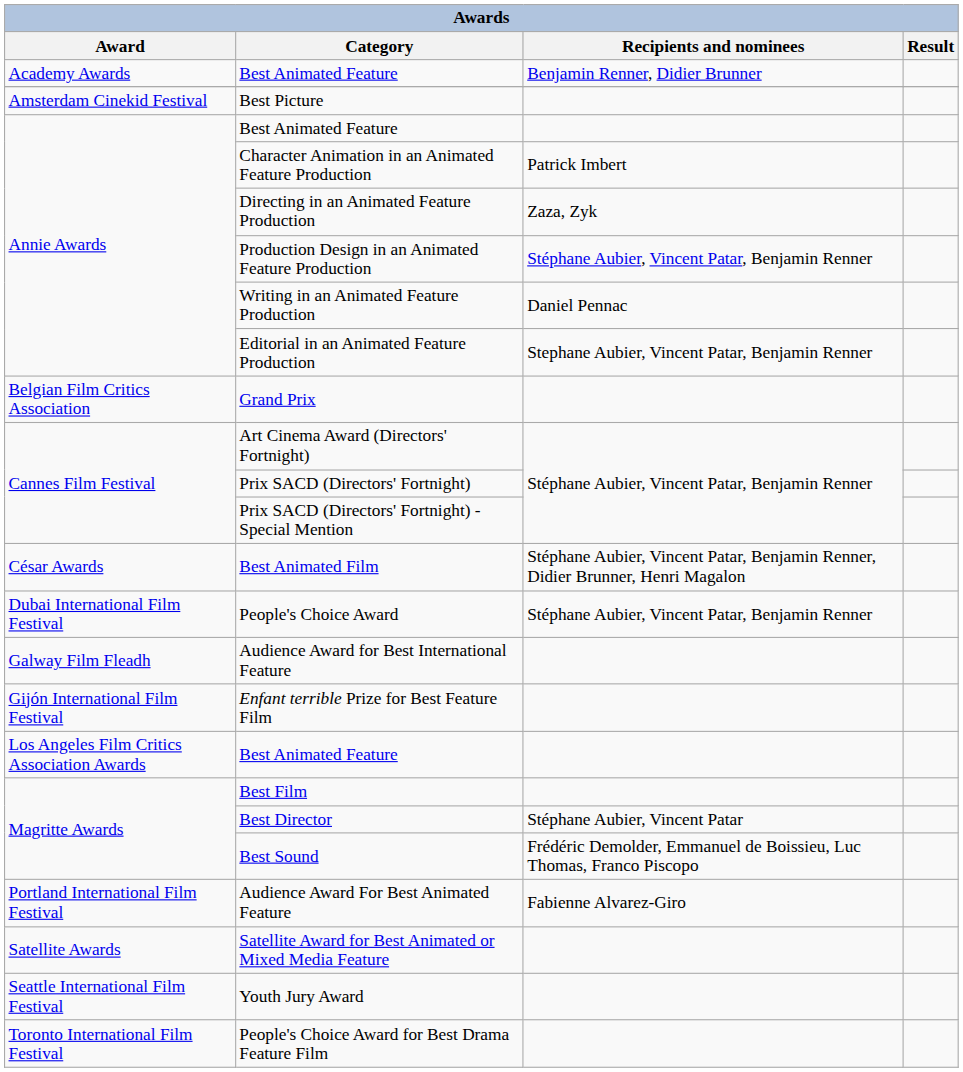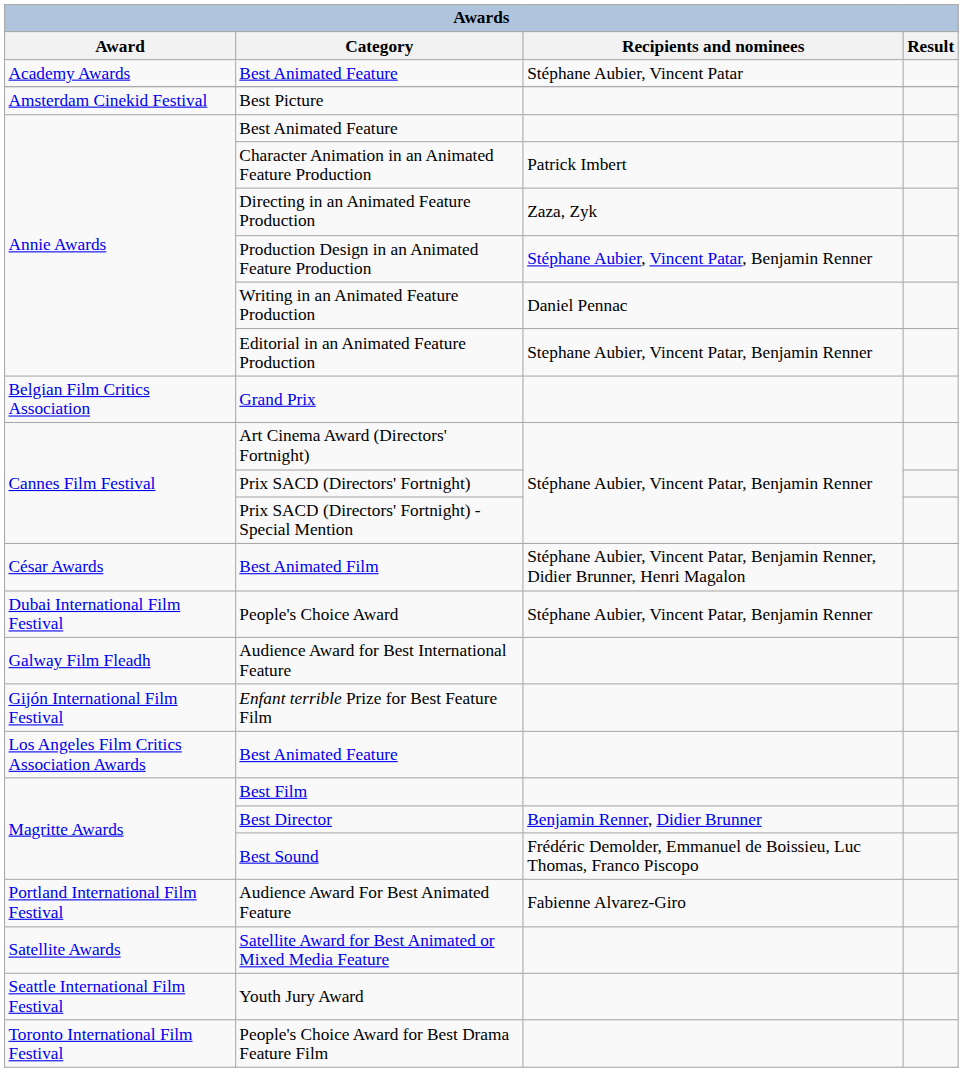Academy Awards / Best Animated Feature | Recipients and nominees: Benjamin Renner, Didier Brunner -> Stéphane Aubier, Vincent Patar
Best Director | Recipients and nominees: Stéphane Aubier, Vincent Patar -> Benjamin Renner, Didier Brunner
